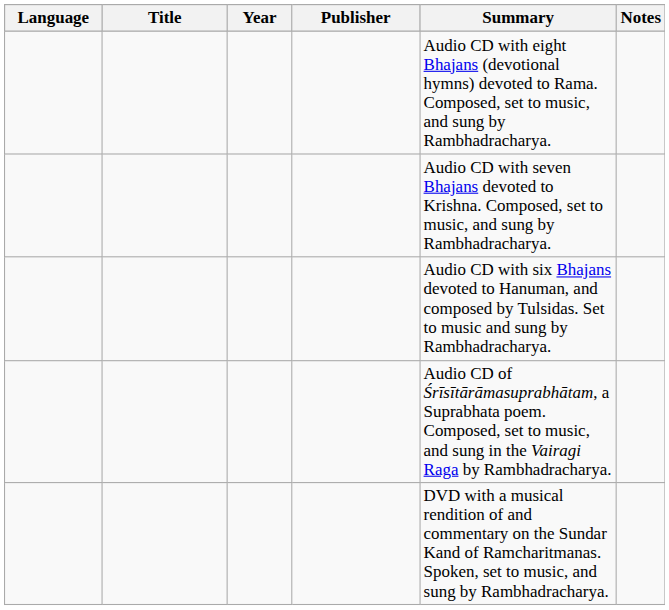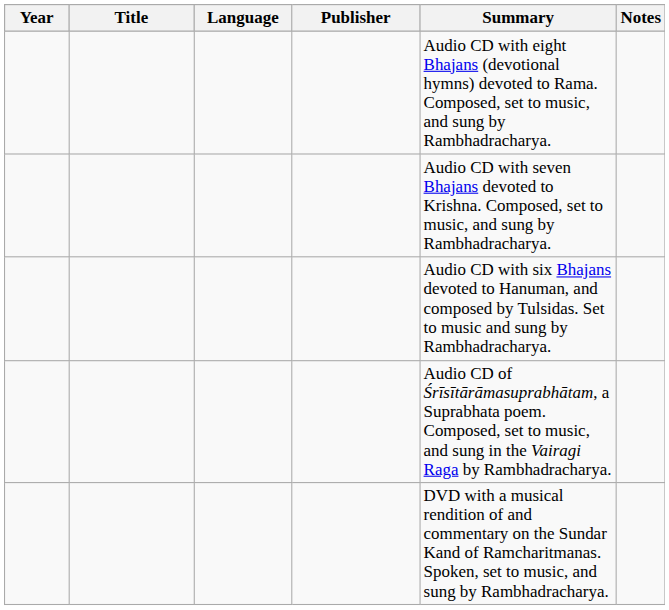columns swapped: Year <-> Language
